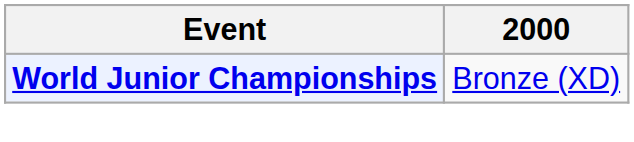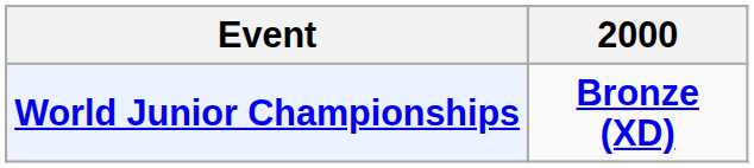World Junior Championships | 2000: normal -> bold
